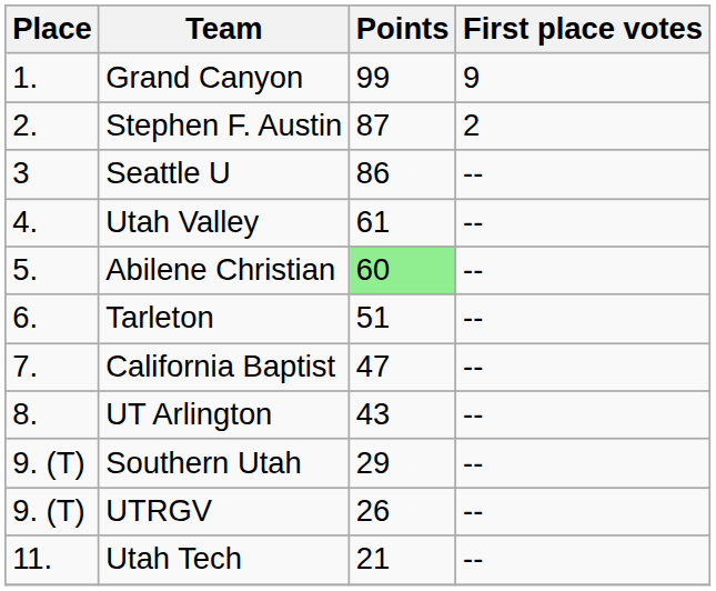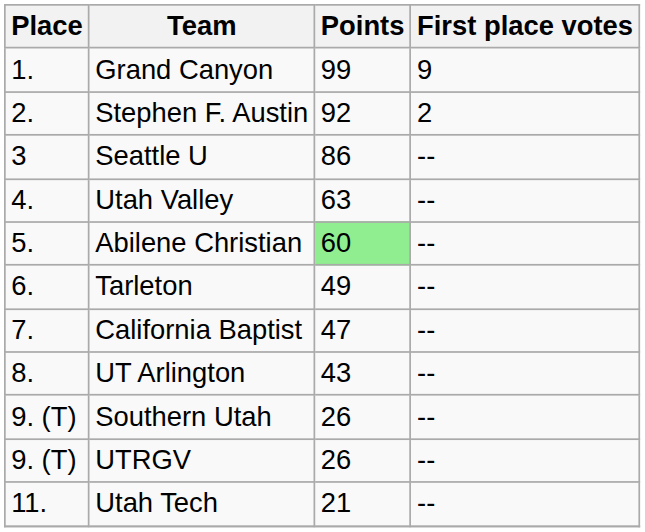Stephen F. Austin | Points: 87 -> 92
Utah Valley | Points: 61 -> 63
Tarleton | Points: 51 -> 49
Southern Utah | Points: 29 -> 26
